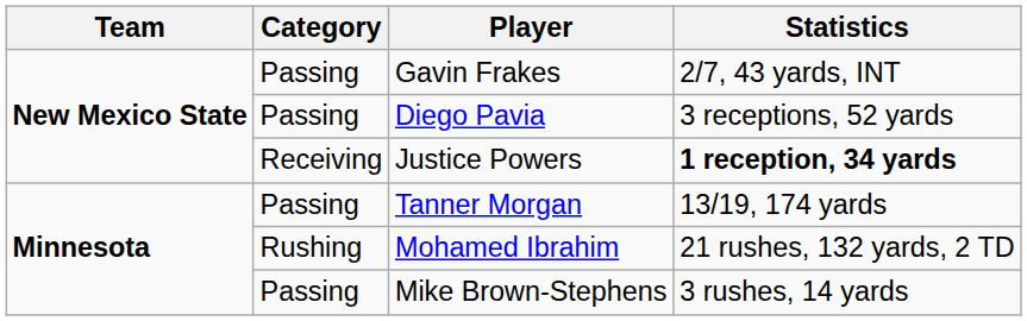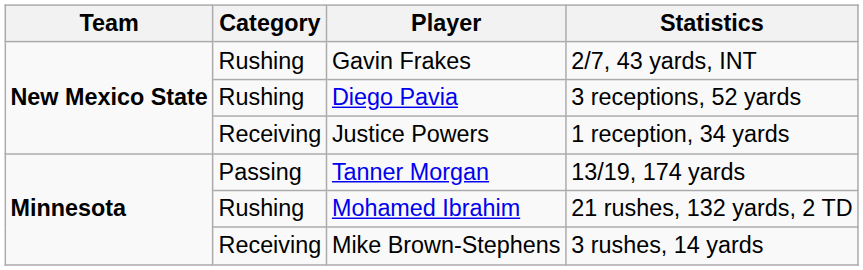Gavin Frakes | Category: Passing -> Rushing
Diego Pavia | Category: Passing -> Rushing
Justice Powers | Statistics: bold -> normal
Mike Brown-Stephens | Category: Passing -> Receiving
